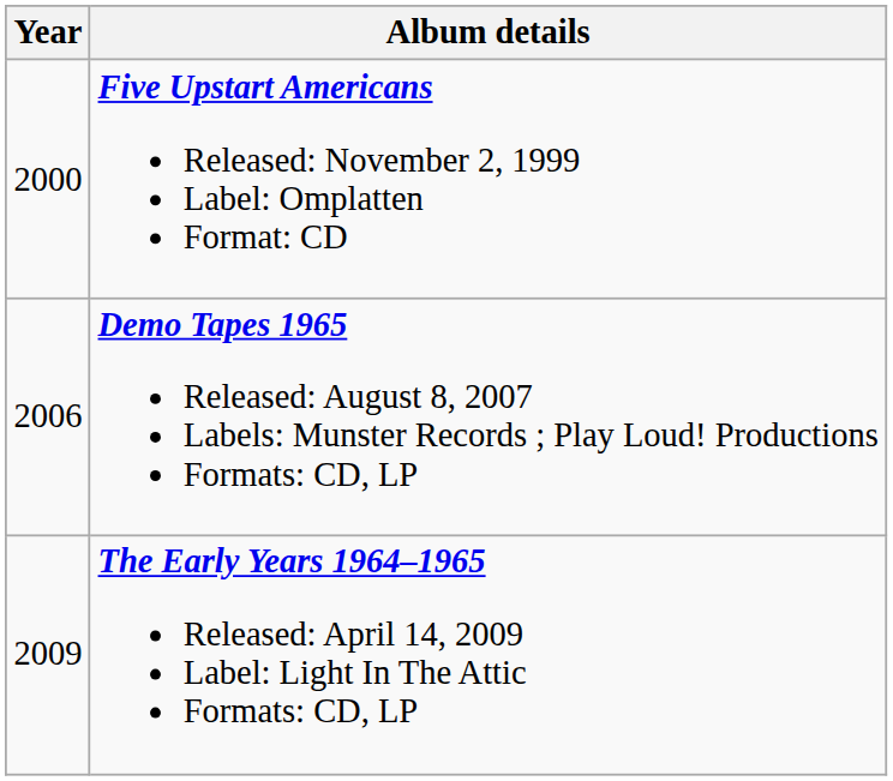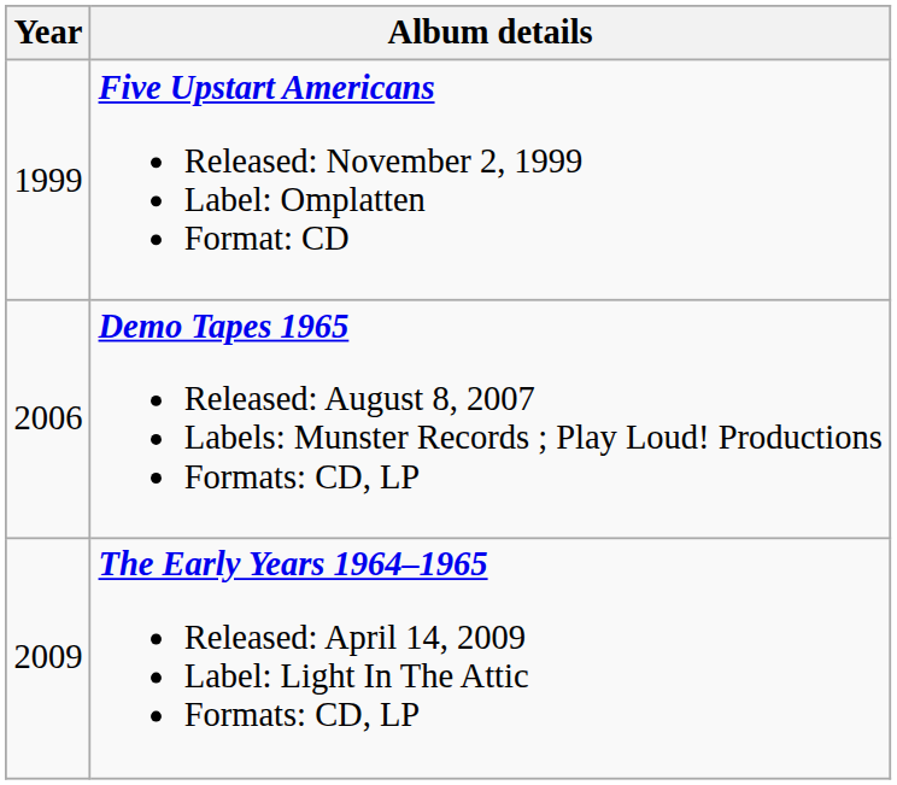row 2 | Year: 2000 -> 1999
